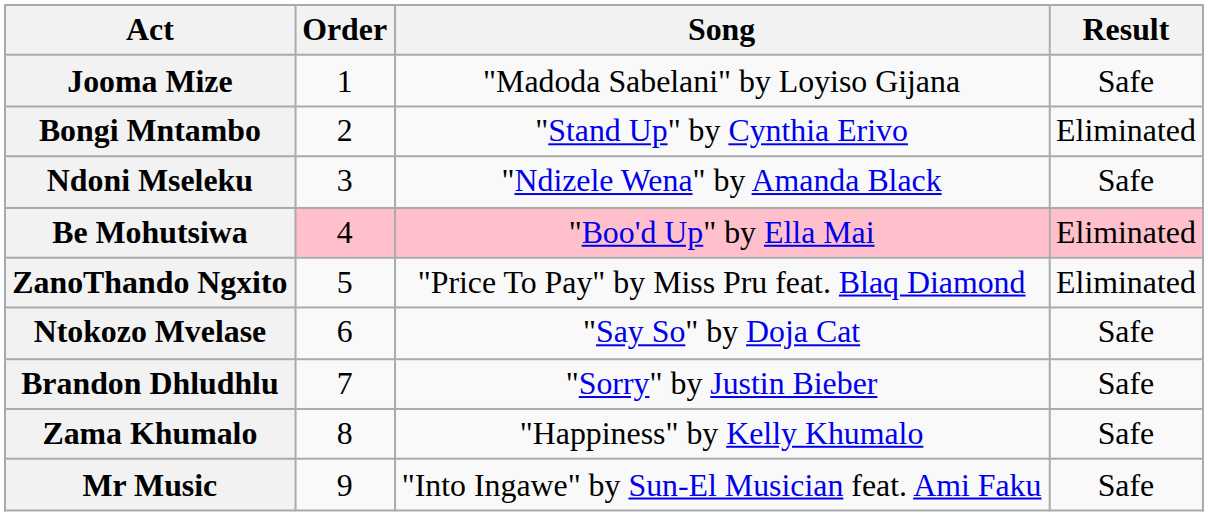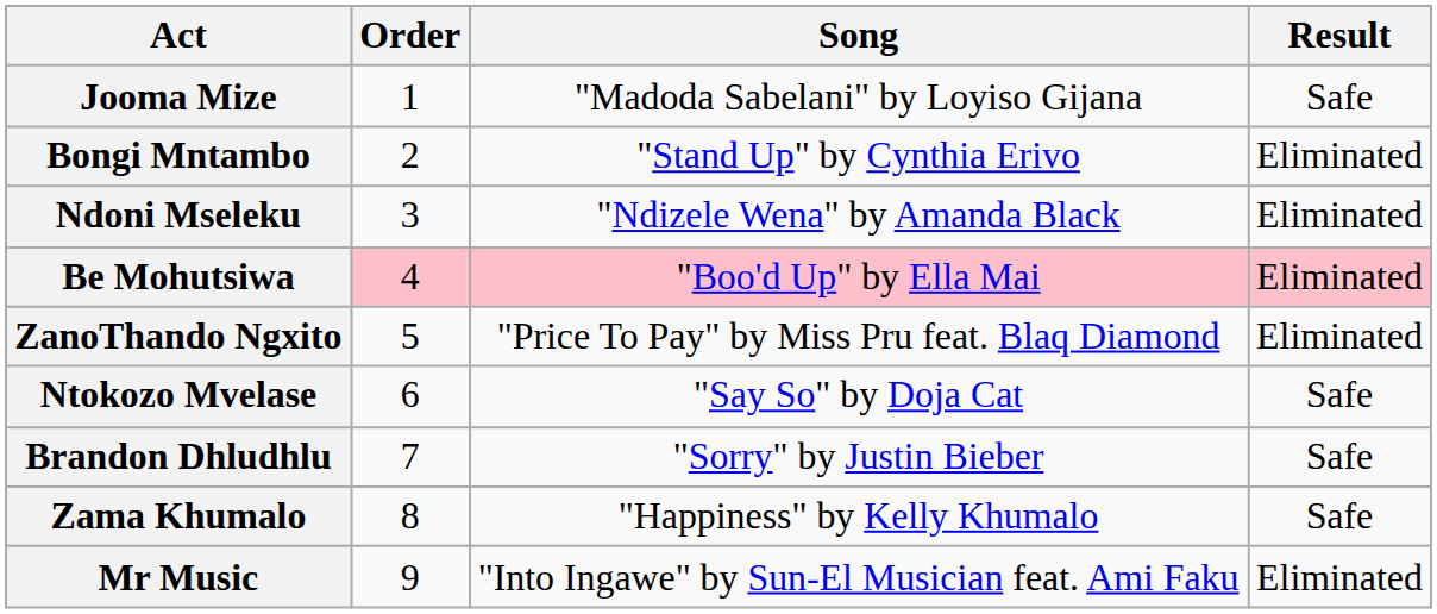Ndoni Mseleku | Result: Safe -> Eliminated
Mr Music | Result: Safe -> Eliminated
